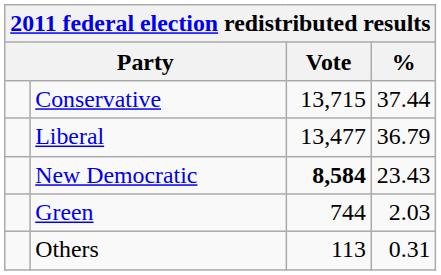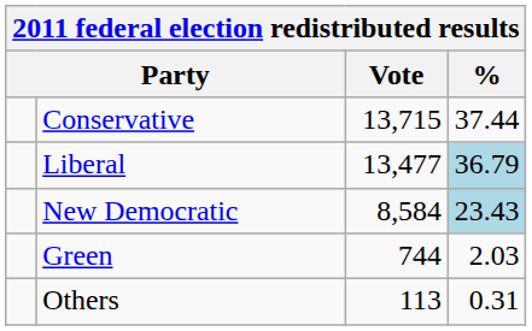Liberal | %: no background -> lightblue background
New Democratic | Vote: bold -> normal
New Democratic | %: no background -> lightblue background
